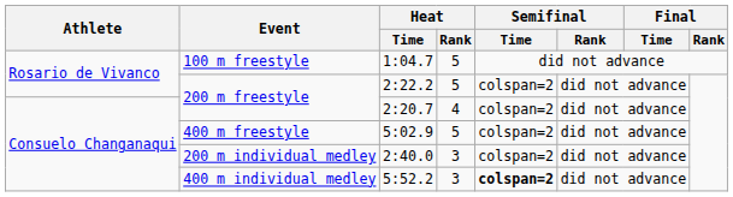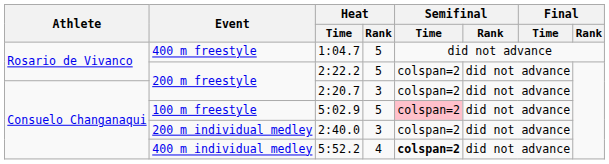1:04.7 | Event: 100 m freestyle -> 400 m freestyle
2:20.7 | Heat / Rank: 4 -> 3
5:02.9 | Event: 400 m freestyle -> 100 m freestyle
5:02.9 | Semifinal / Time: no background -> pink background
5:52.2 | Heat / Rank: 3 -> 4
